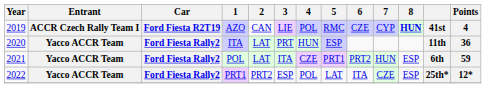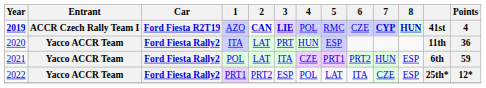AZO | Year: normal -> bold
AZO | 2: normal -> bold
AZO | 3: normal -> bold
AZO | 7: normal -> bold
